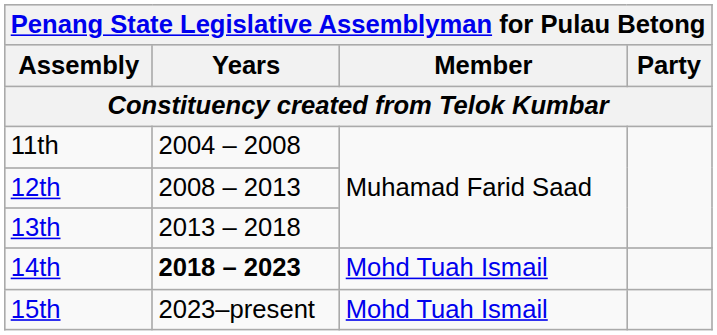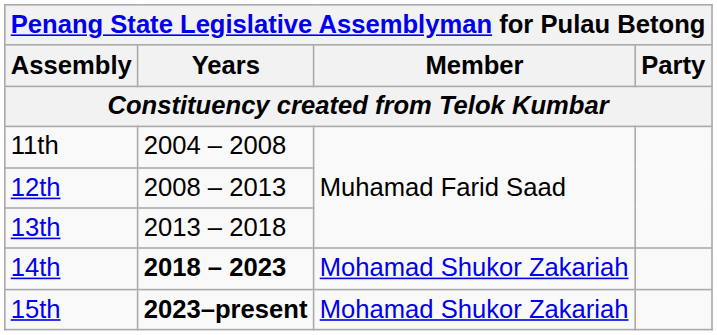14th | Member: Mohd Tuah Ismail -> Mohamad Shukor Zakariah
15th | Years: normal -> bold
15th | Member: Mohd Tuah Ismail -> Mohamad Shukor Zakariah
